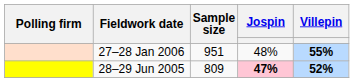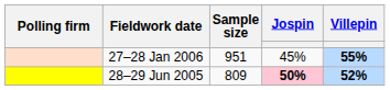27–28 Jan 2006 | Jospin: 48% -> 45%
28–29 Jun 2005 | Jospin: 47% -> 50%
